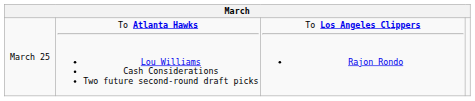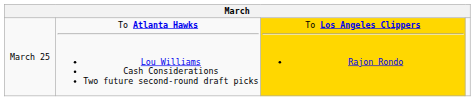March 25 | column 3: no background -> gold background
